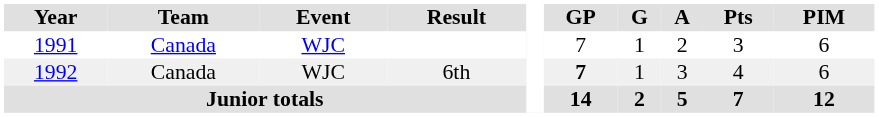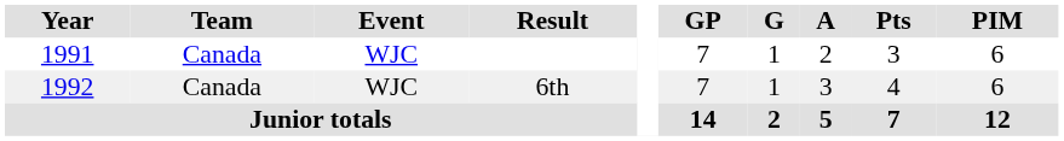6th | GP: bold -> normal
